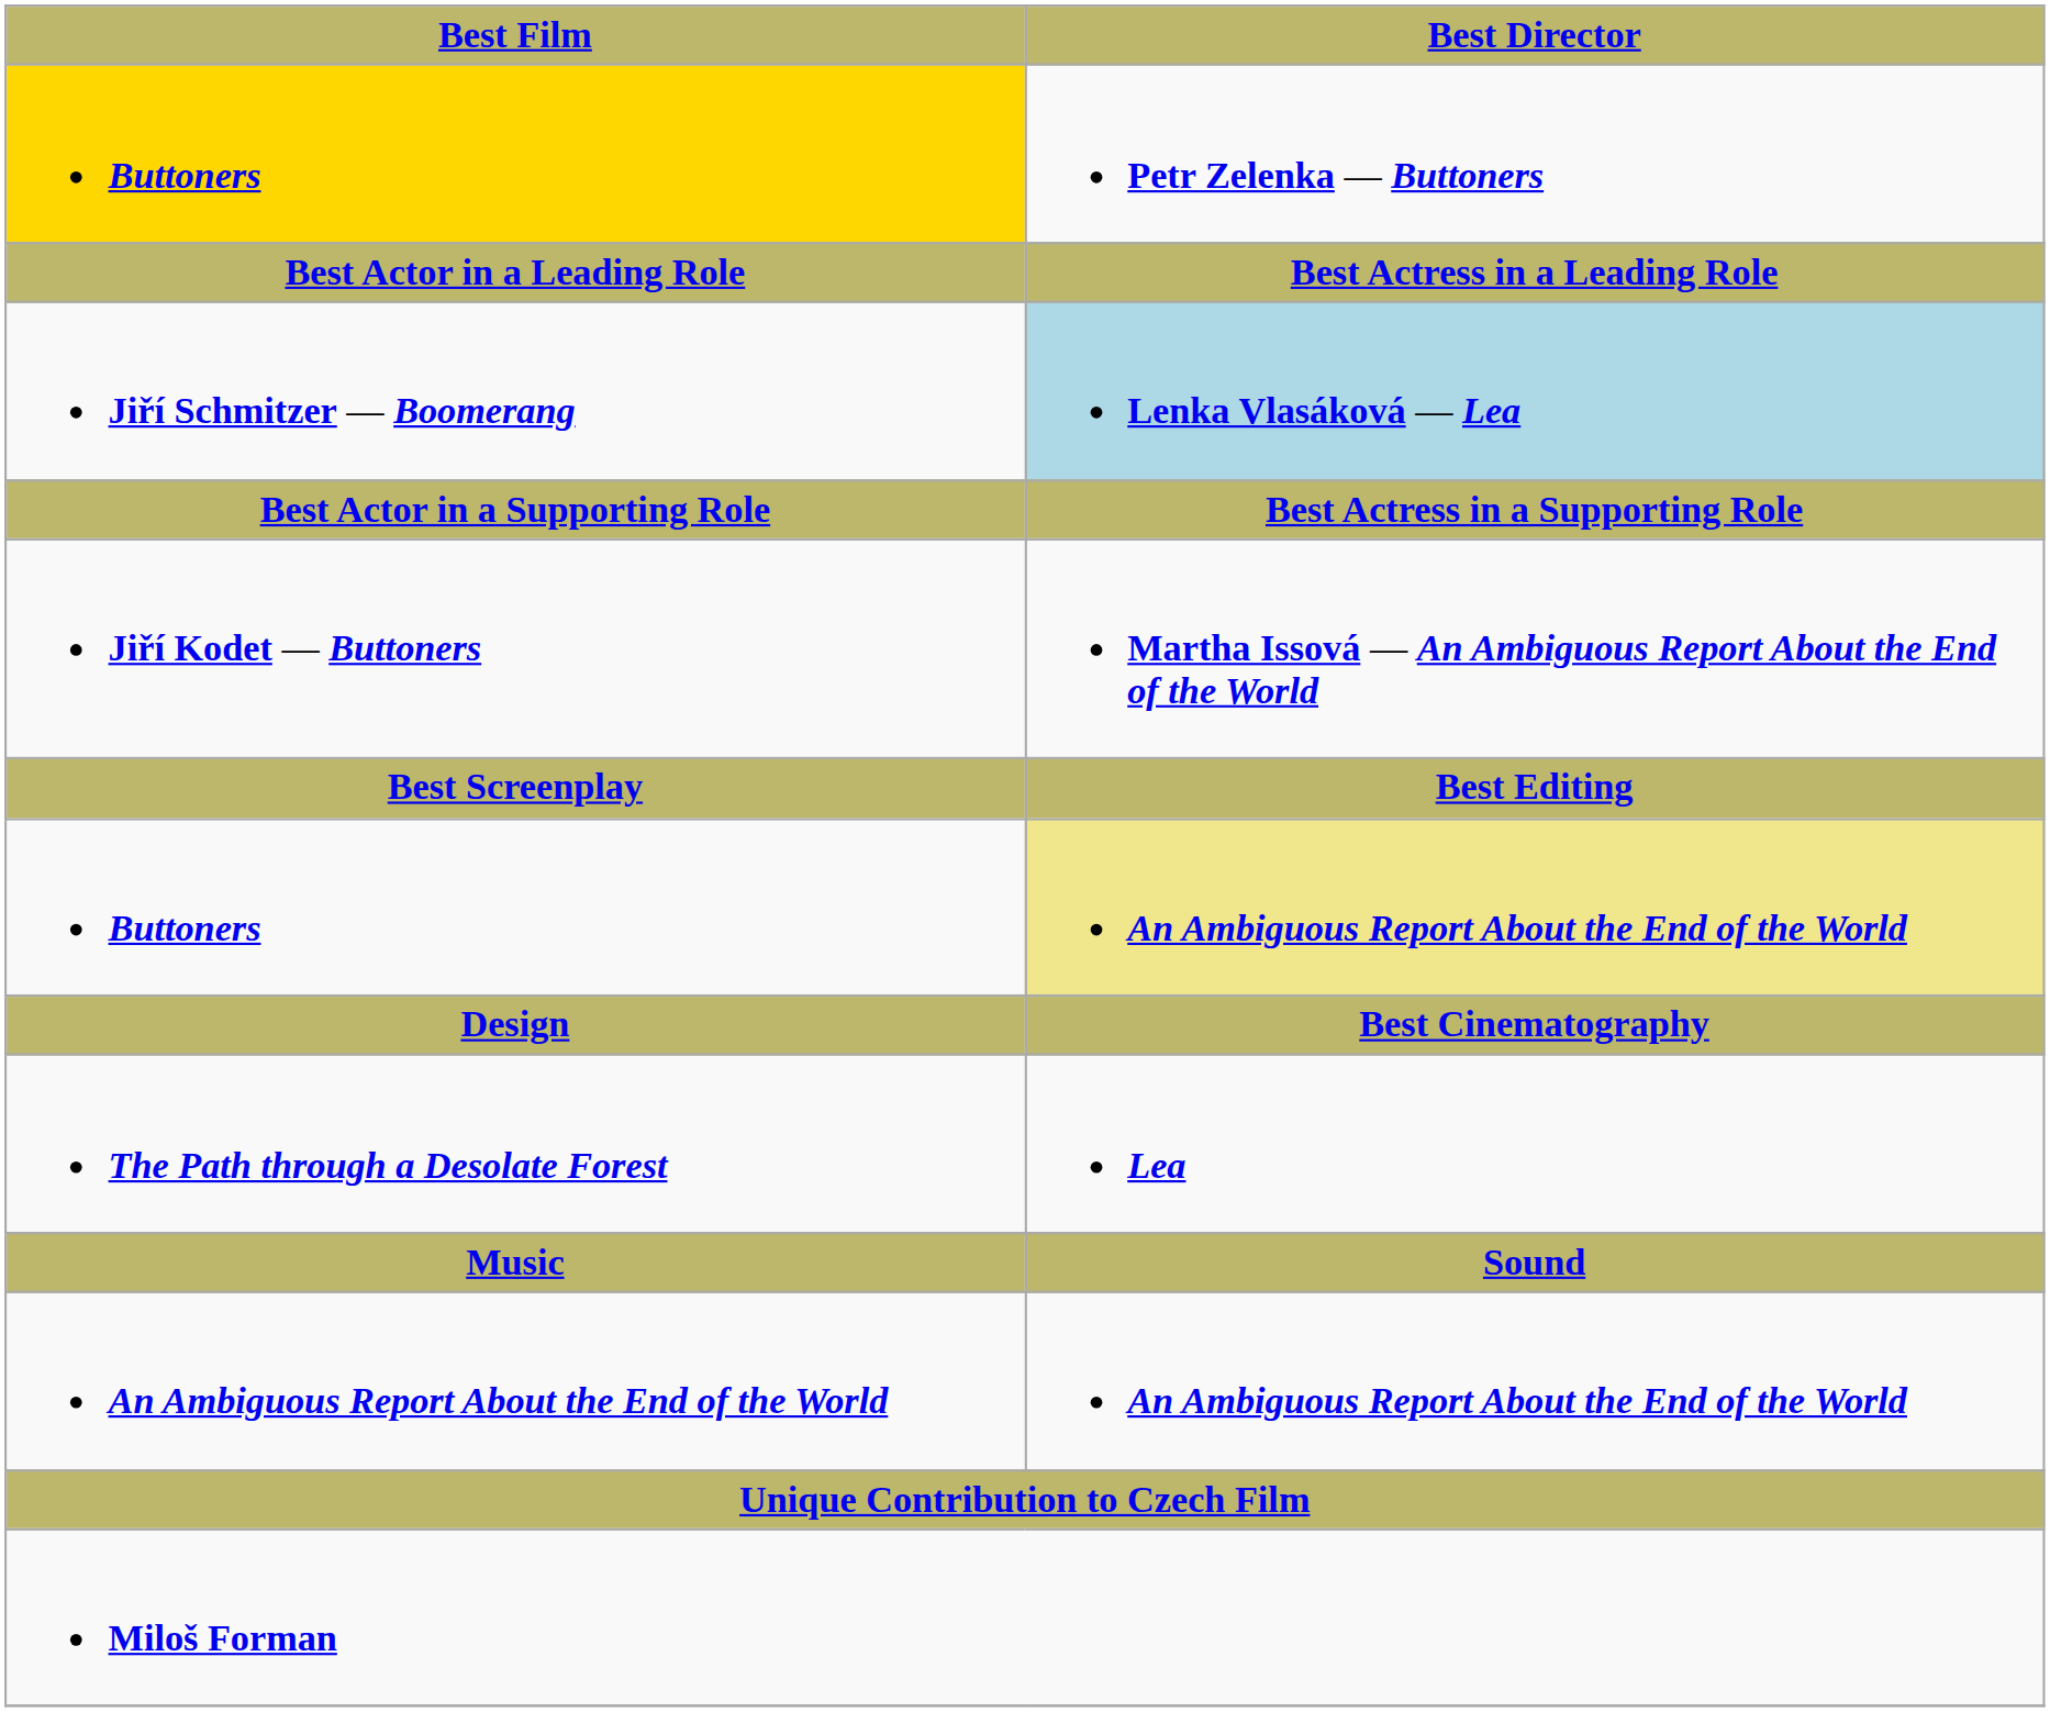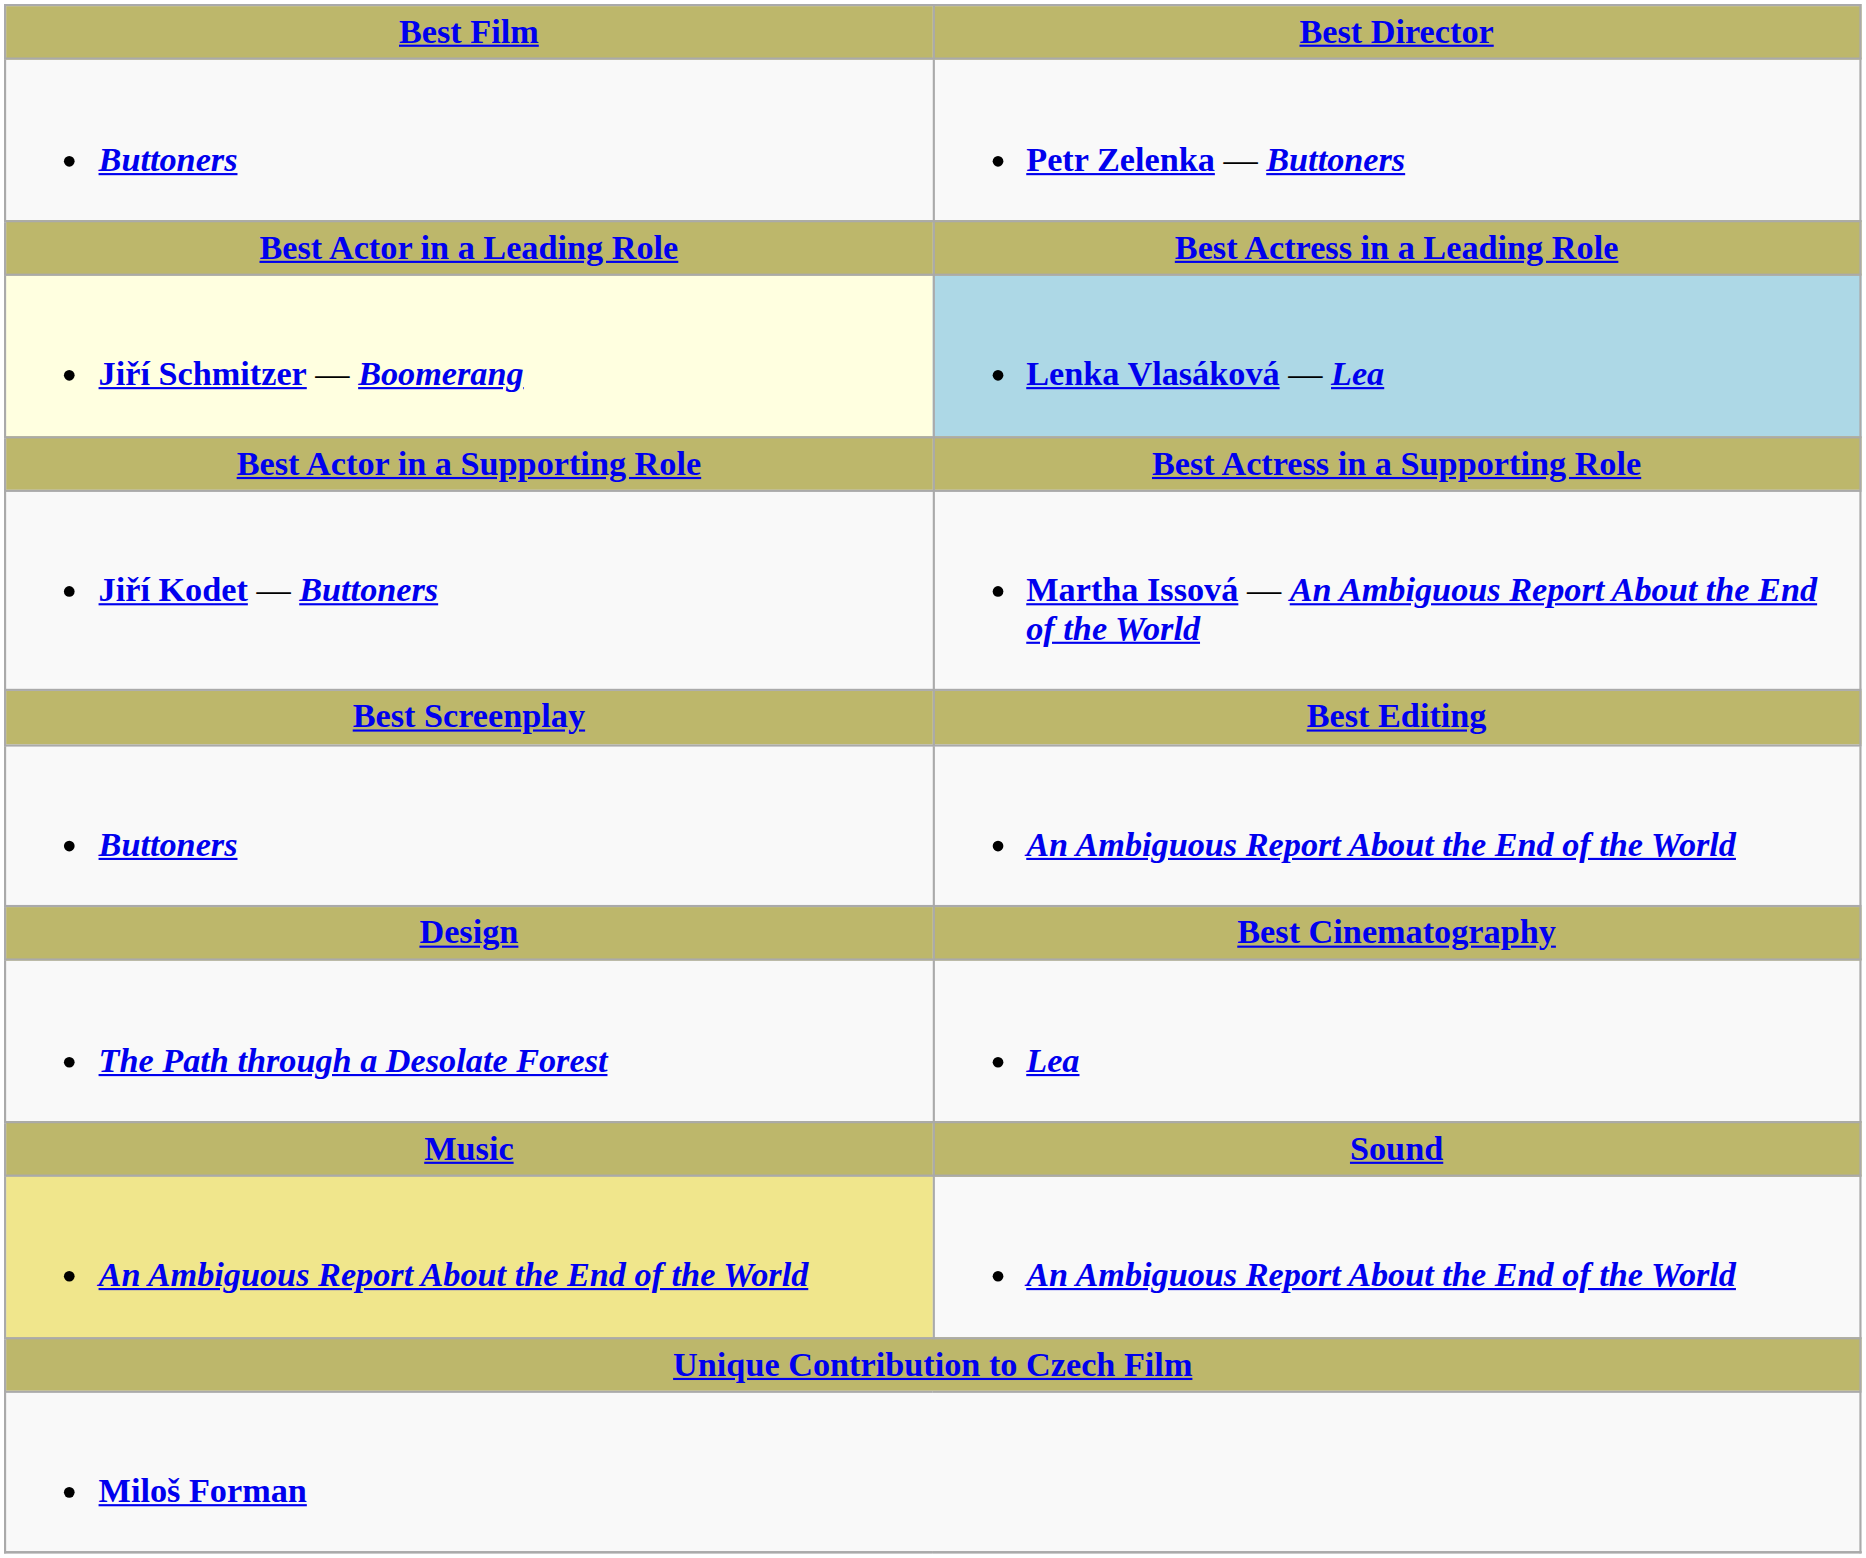row 2 | Best Film: gold background -> no background
row 4 | Best Film: no background -> lightyellow background
row 8 | Best Director: khaki background -> no background
row 12 | Best Film: no background -> khaki background
